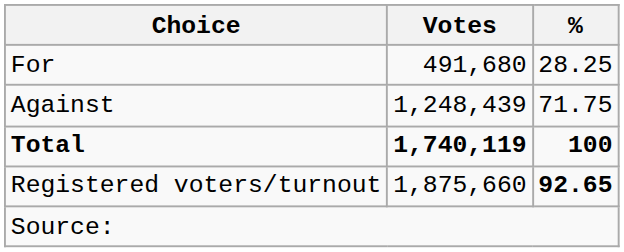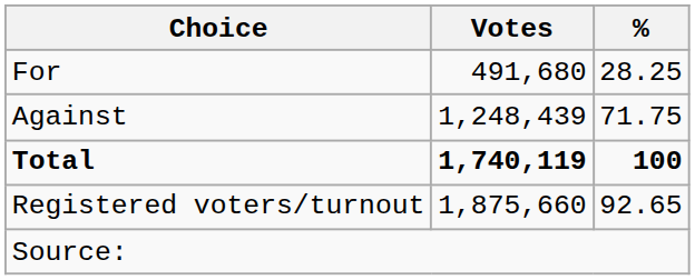Registered voters/turnout | %: bold -> normal
